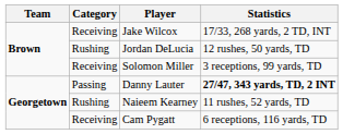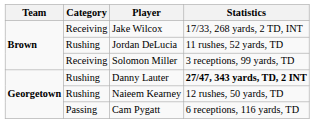Jordan DeLucia | Statistics: 12 rushes, 50 yards, TD -> 11 rushes, 52 yards, TD
Danny Lauter | Category: Passing -> Rushing
Naieem Kearney | Statistics: 11 rushes, 52 yards, TD -> 12 rushes, 50 yards, TD
Cam Pygatt | Category: Receiving -> Passing
